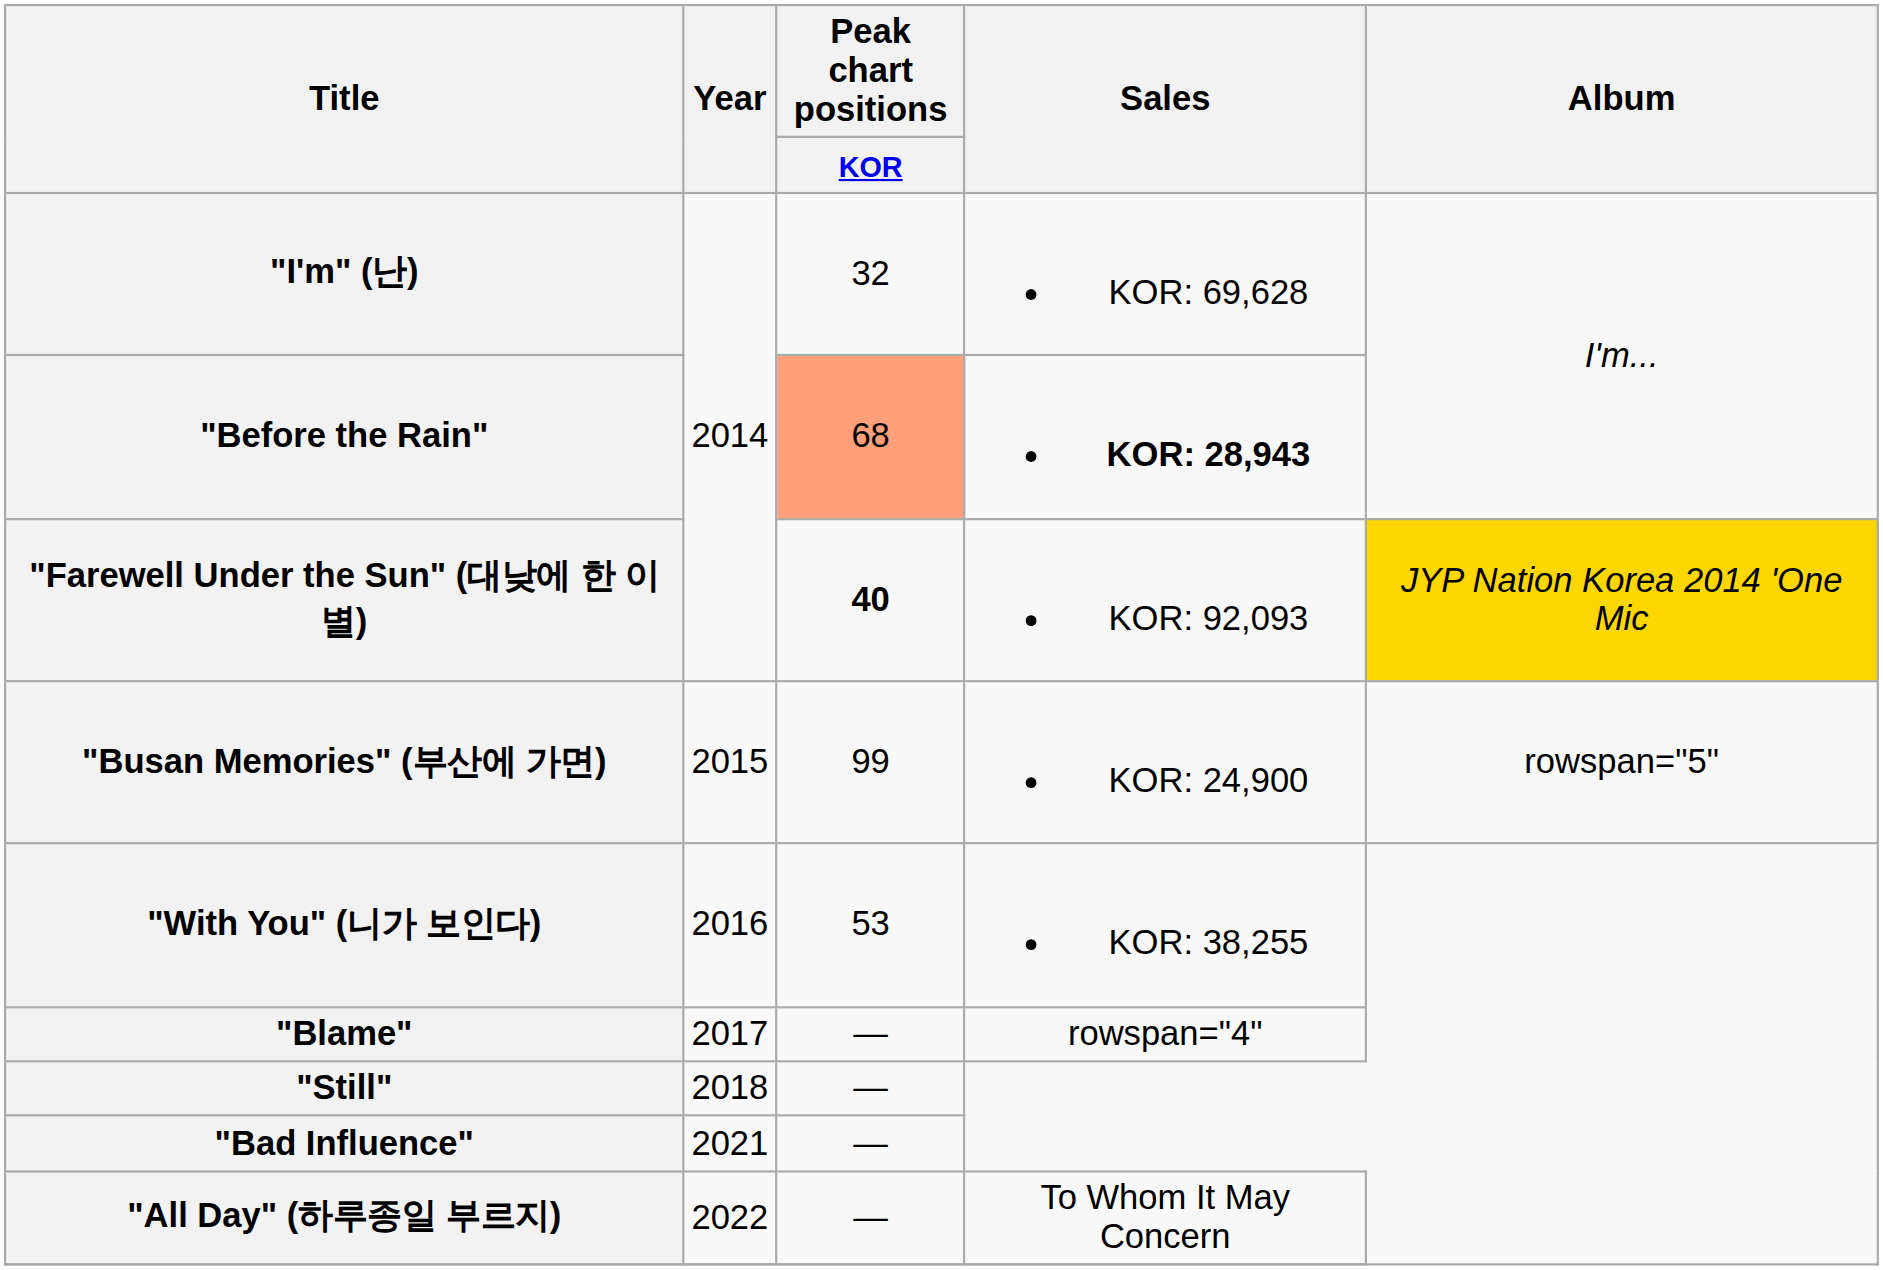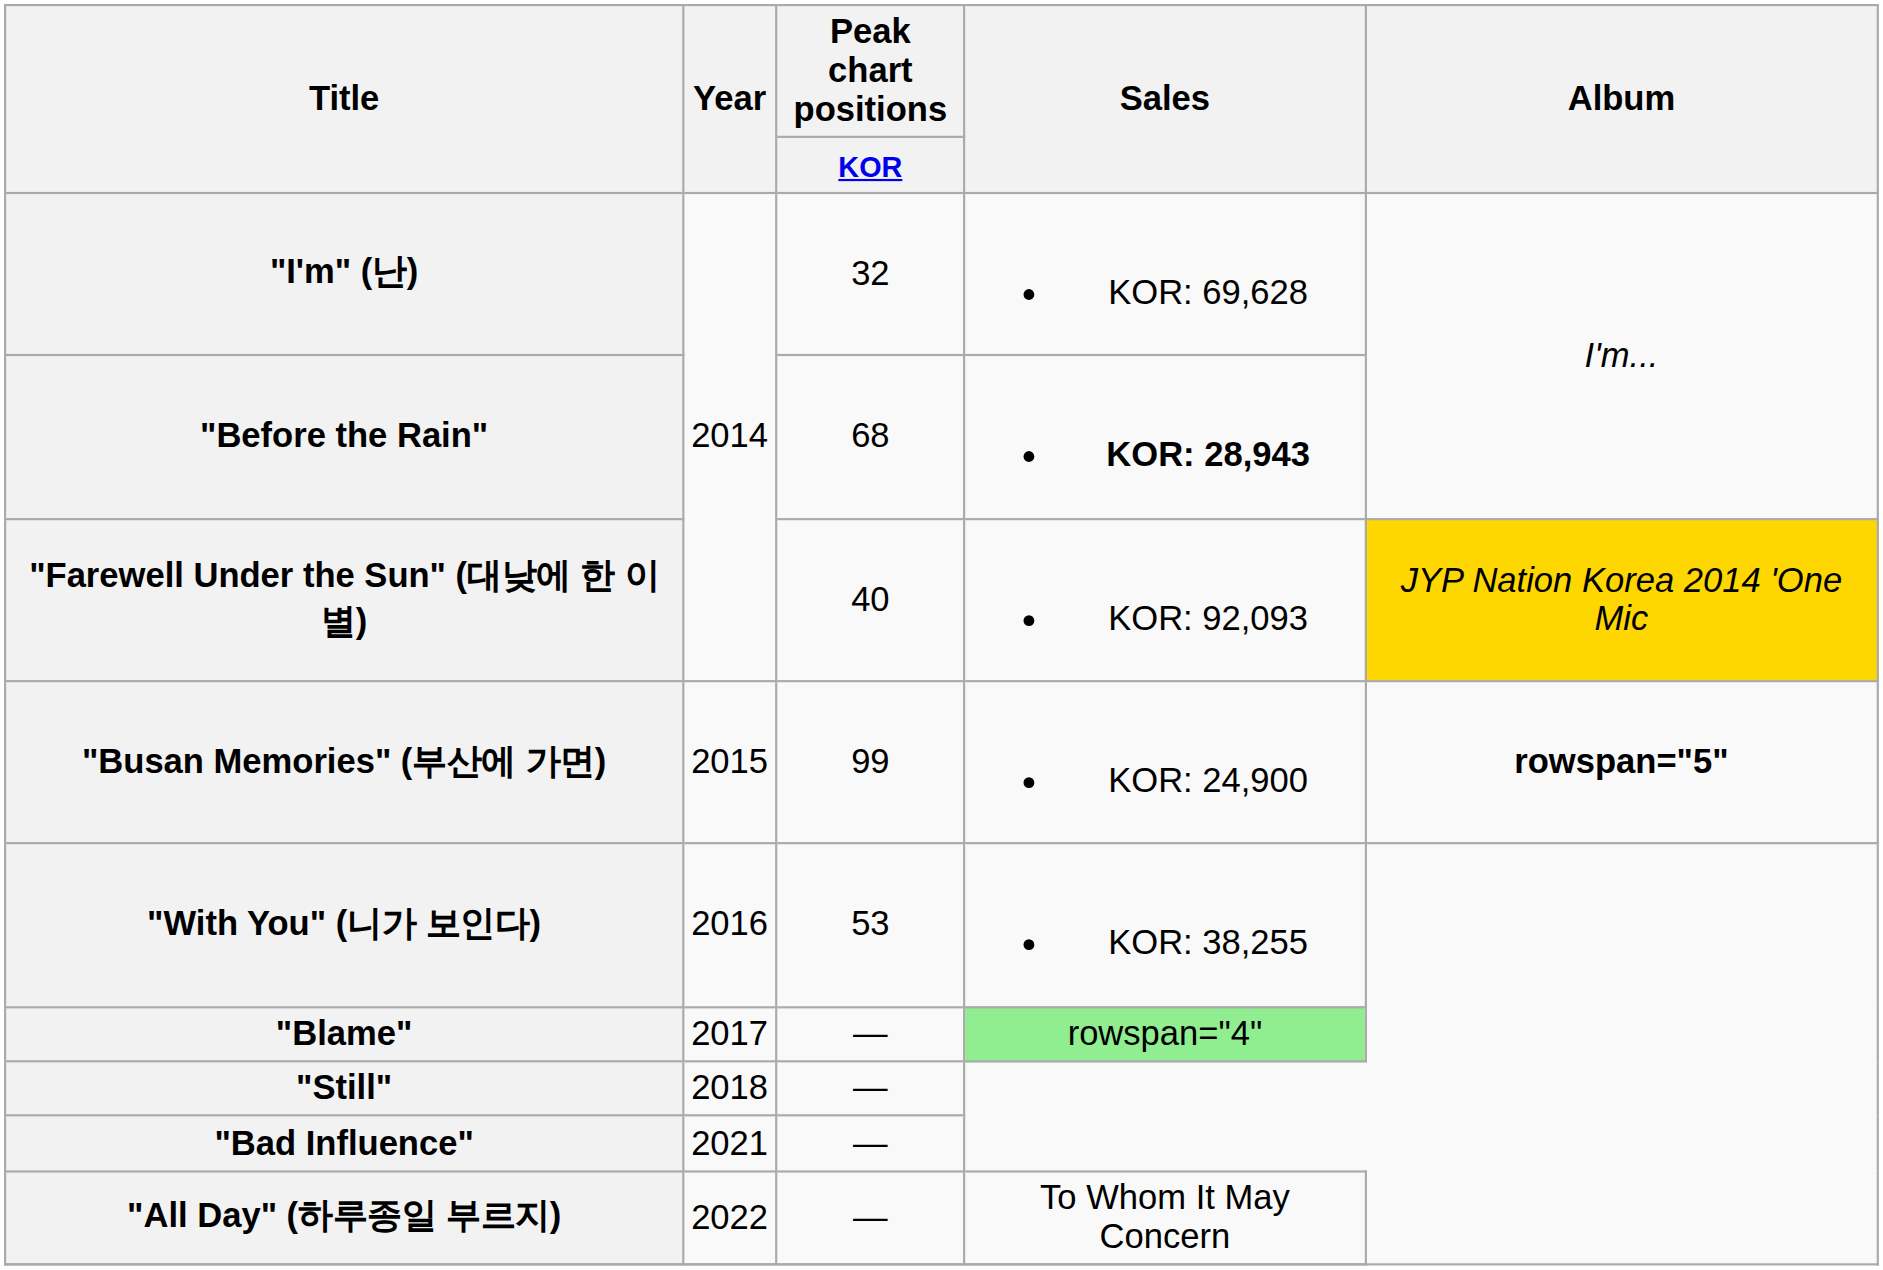"Before the Rain" | Peak chart positions / KOR: lightsalmon background -> no background
"Farewell Under the Sun" (대낮에 한 이별) | Peak chart positions / KOR: bold -> normal
"Busan Memories" (부산에 가면) | Album: normal -> bold
"Blame" | Sales: no background -> lightgreen background
